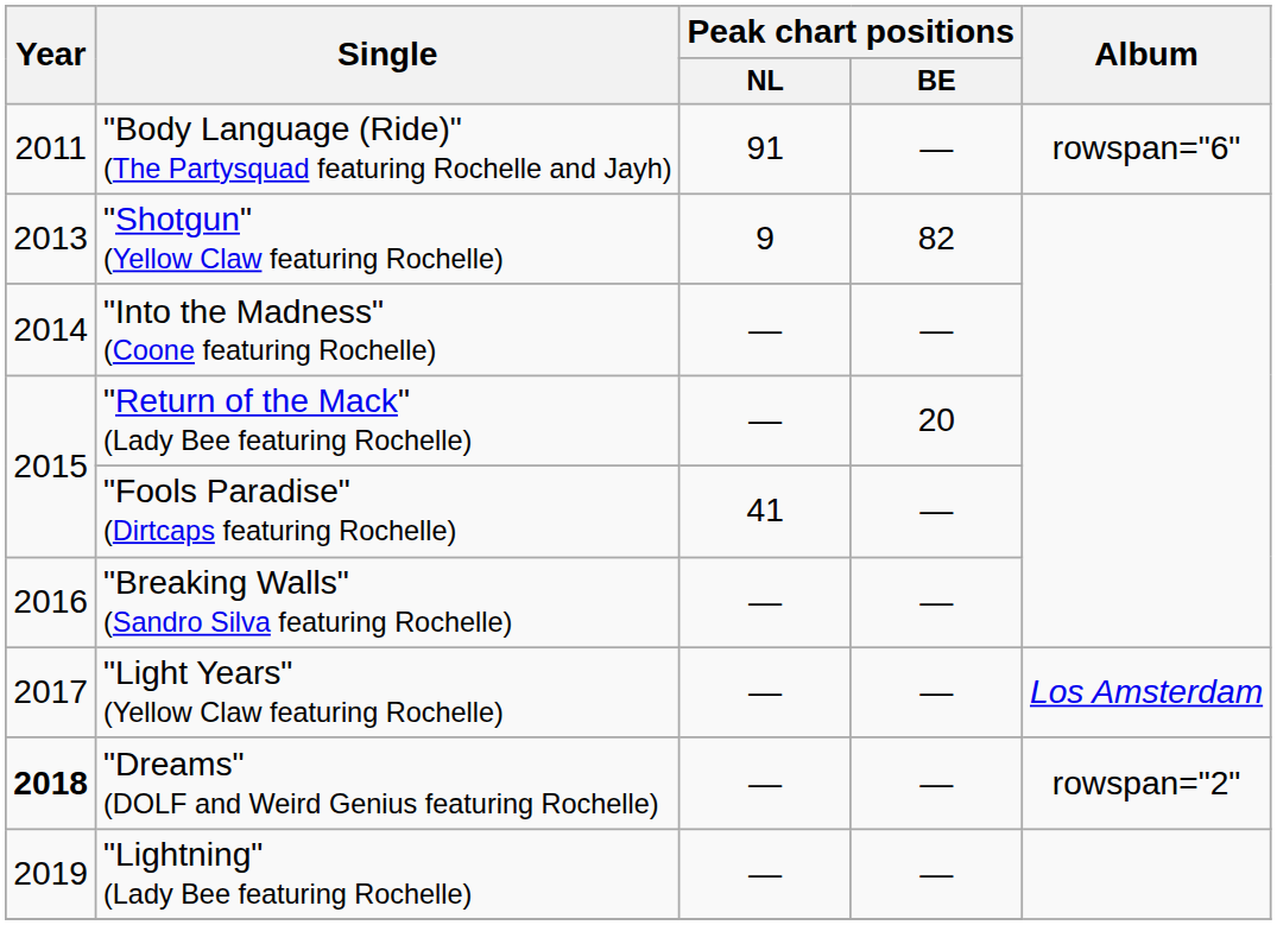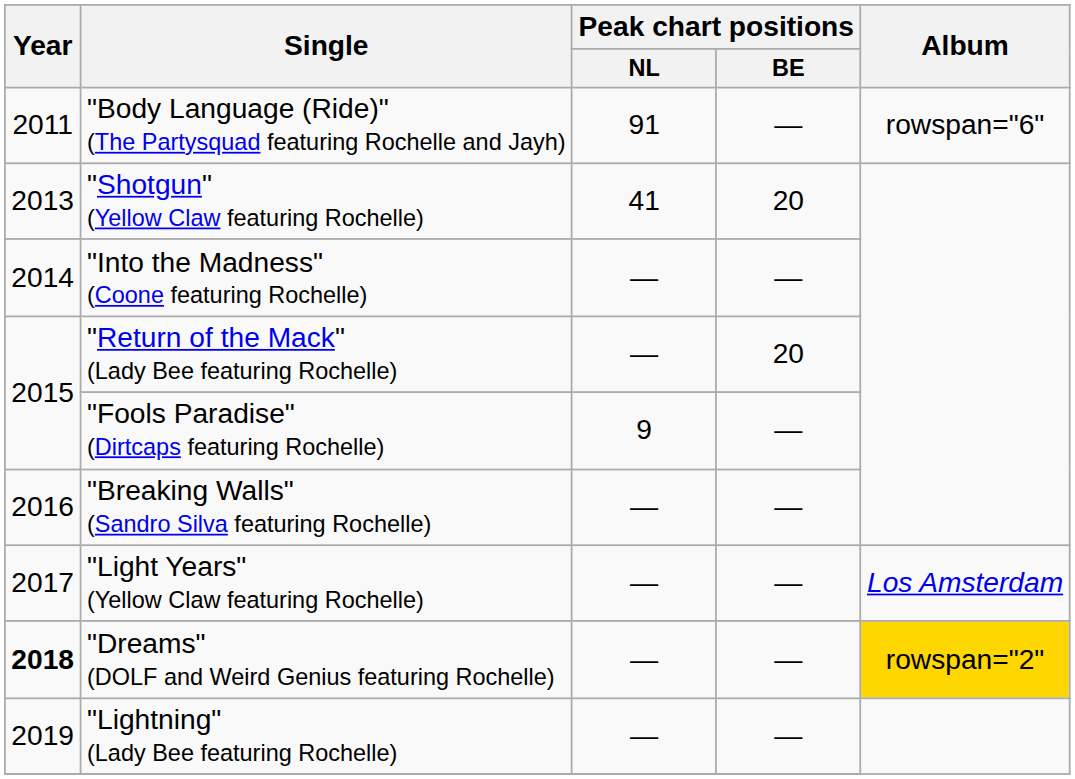"Shotgun" (Yellow Claw featuring Rochelle) | Peak chart positions / NL: 9 -> 41
"Shotgun" (Yellow Claw featuring Rochelle) | Peak chart positions / BE: 82 -> 20
"Fools Paradise" (Dirtcaps featuring Rochelle) | Peak chart positions / NL: 41 -> 9
"Dreams" (DOLF and Weird Genius featuring Rochelle) | Album: no background -> gold background
